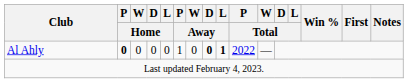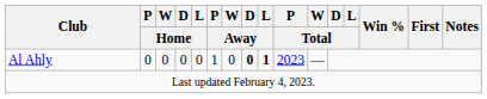Al Ahly | P / Home: bold -> normal
Al Ahly | P / Total: 2022 -> 2023
